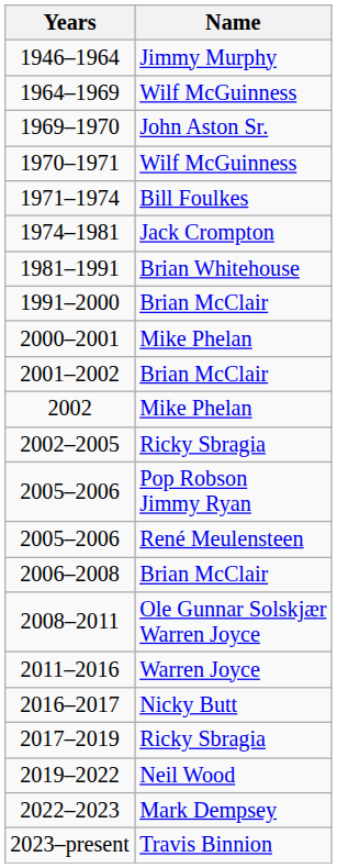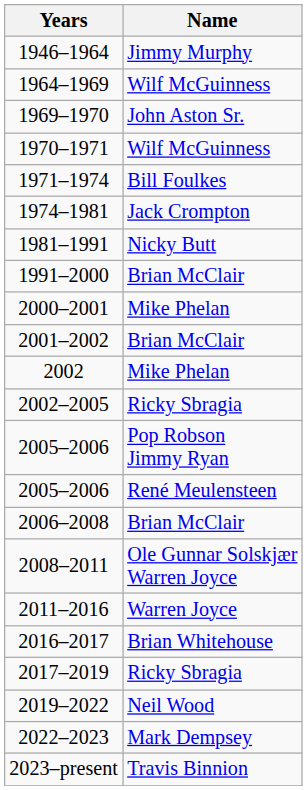row 8 | Name: Brian Whitehouse -> Nicky Butt
row 19 | Name: Nicky Butt -> Brian Whitehouse
